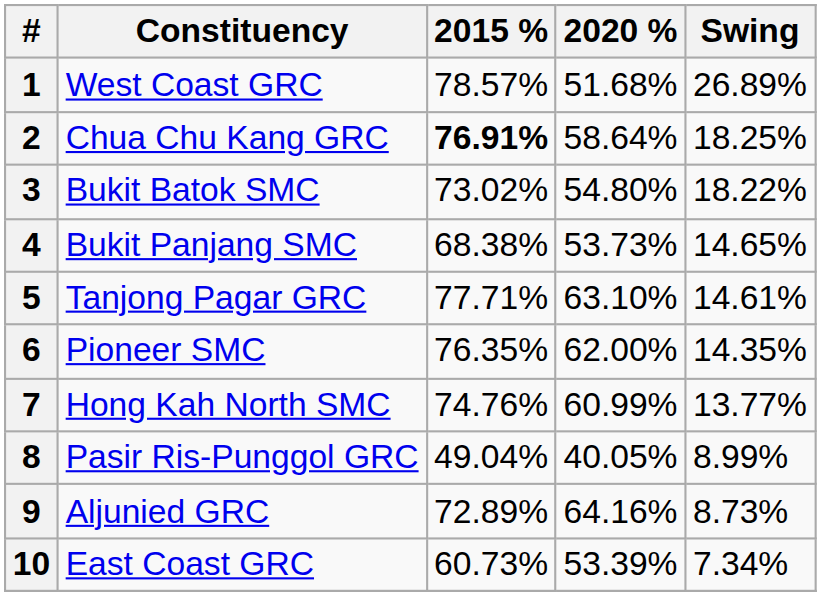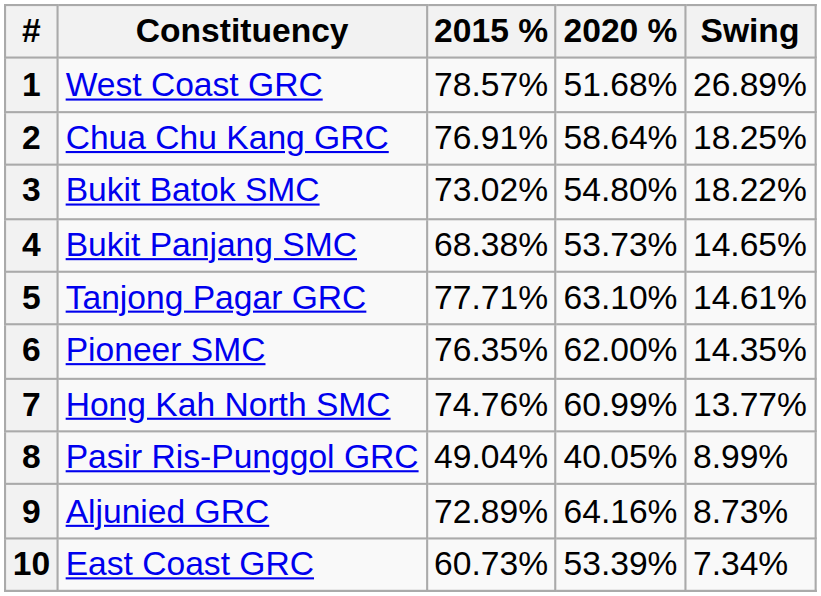2 | 2015 %: bold -> normal
